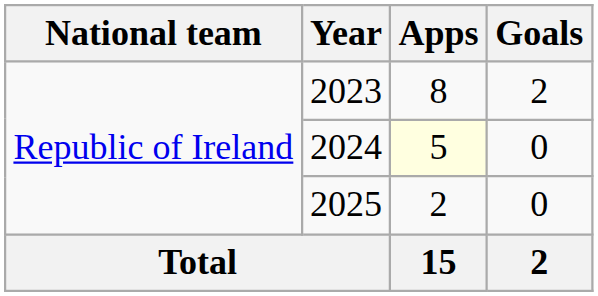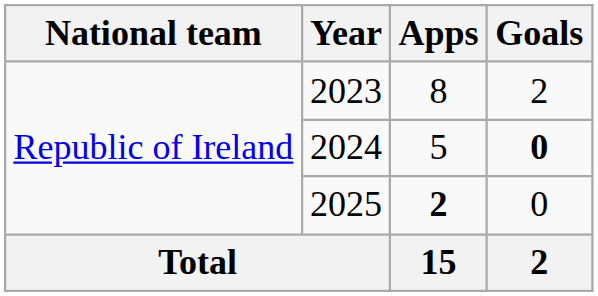2024 | Apps: lightyellow background -> no background
2024 | Goals: normal -> bold
2025 | Apps: normal -> bold
